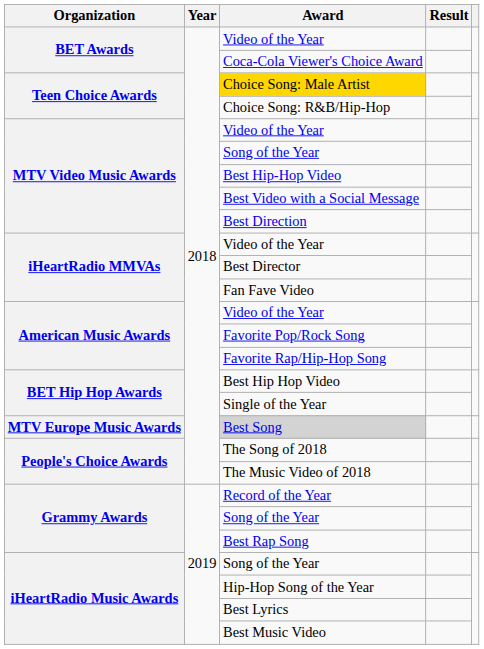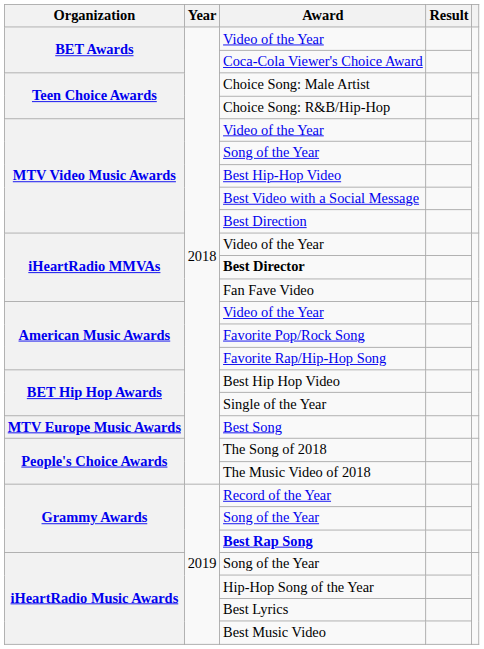Choice Song: Male Artist | Award: gold background -> no background
Best Director | Award: normal -> bold
Best Song | Award: lightgrey background -> no background
Best Rap Song | Award: normal -> bold
